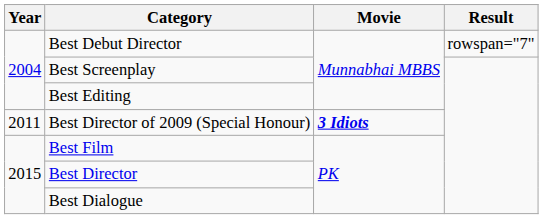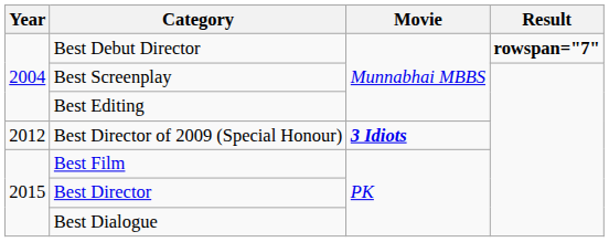Best Debut Director | Result: normal -> bold
Best Director of 2009 (Special Honour) | Year: 2011 -> 2012
